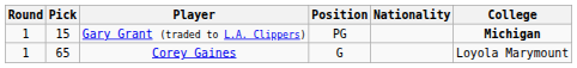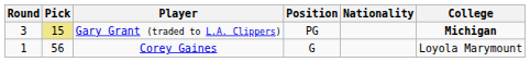Gary Grant (traded to L.A. Clippers) | Round: 1 -> 3
Gary Grant (traded to L.A. Clippers) | Pick: no background -> khaki background
Corey Gaines | Pick: 65 -> 56
